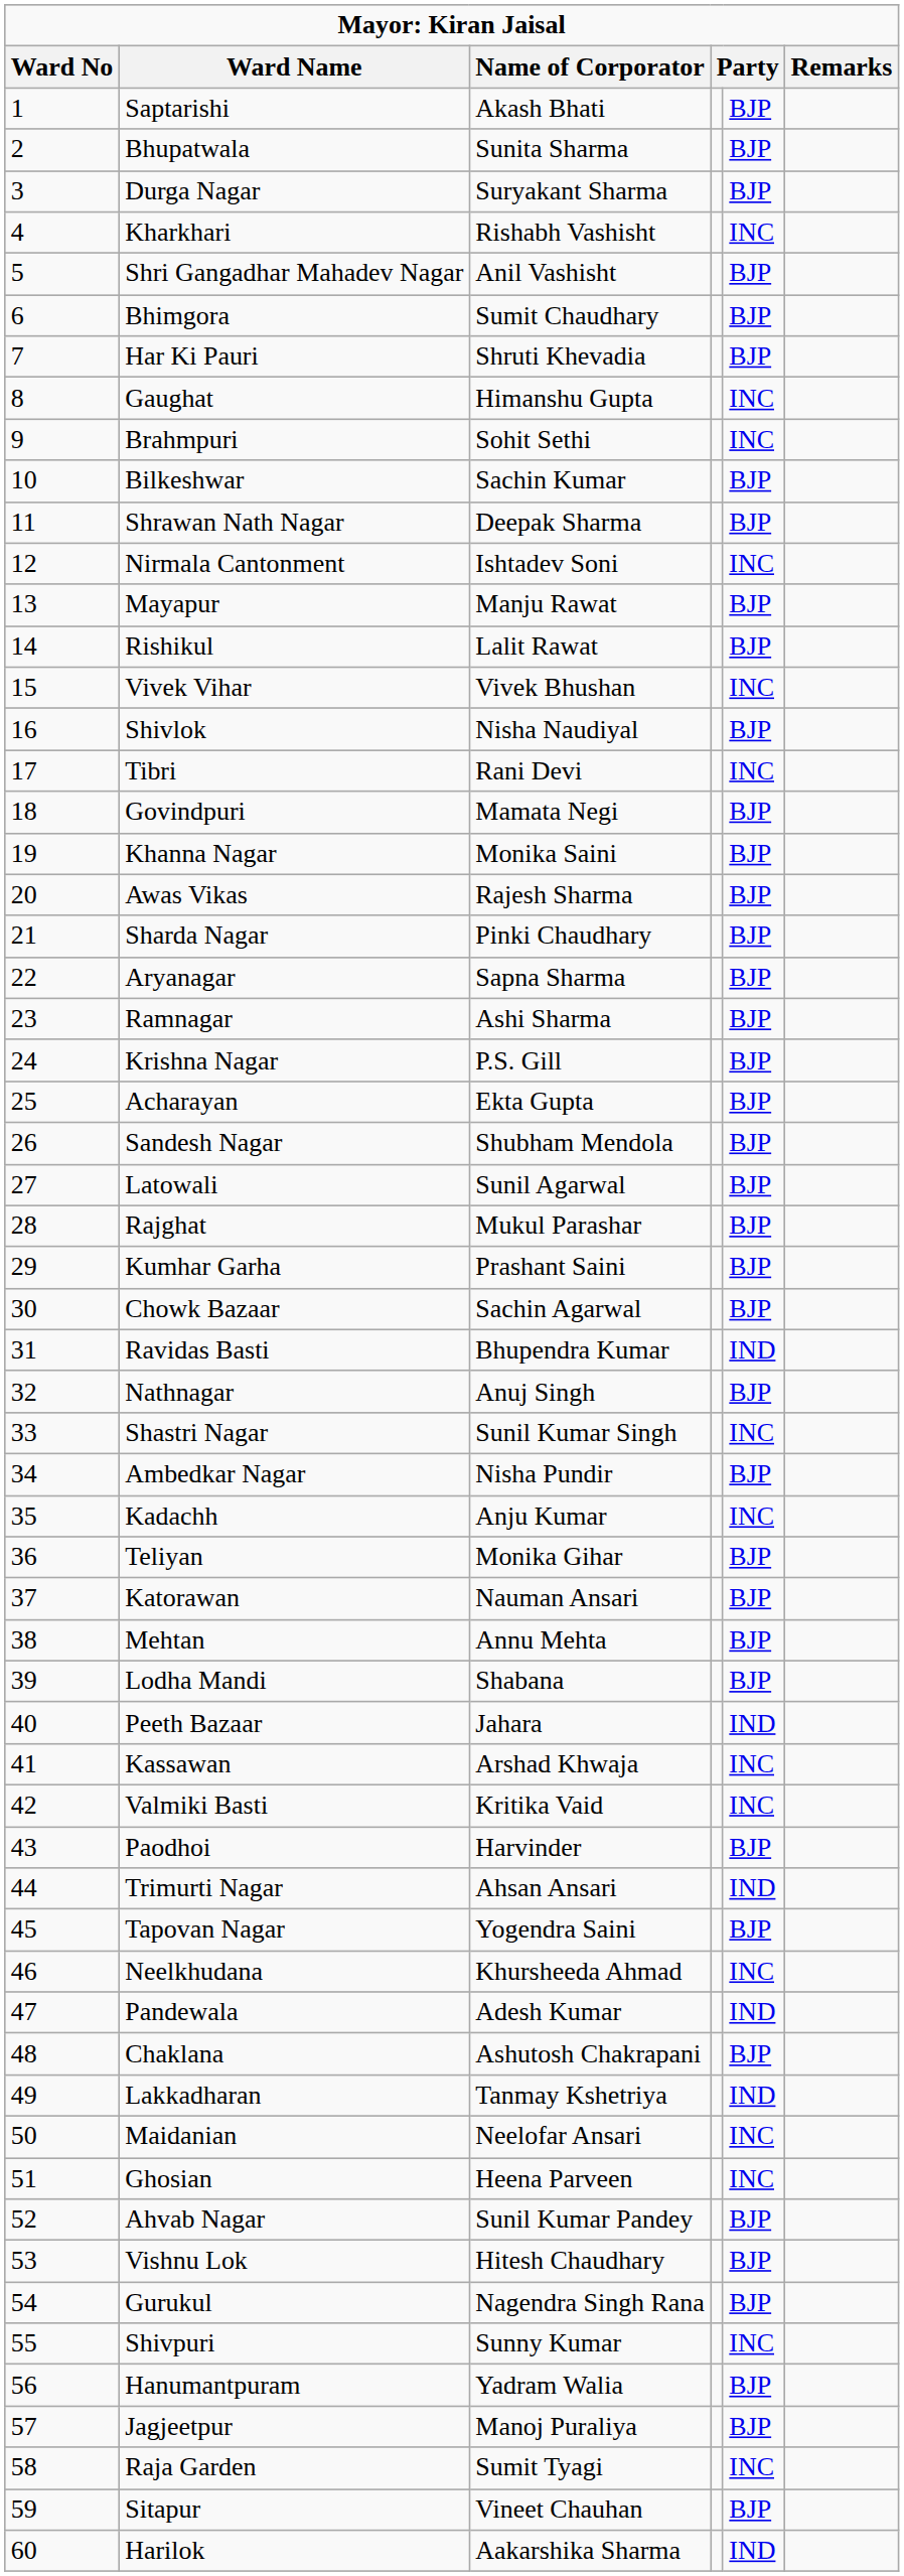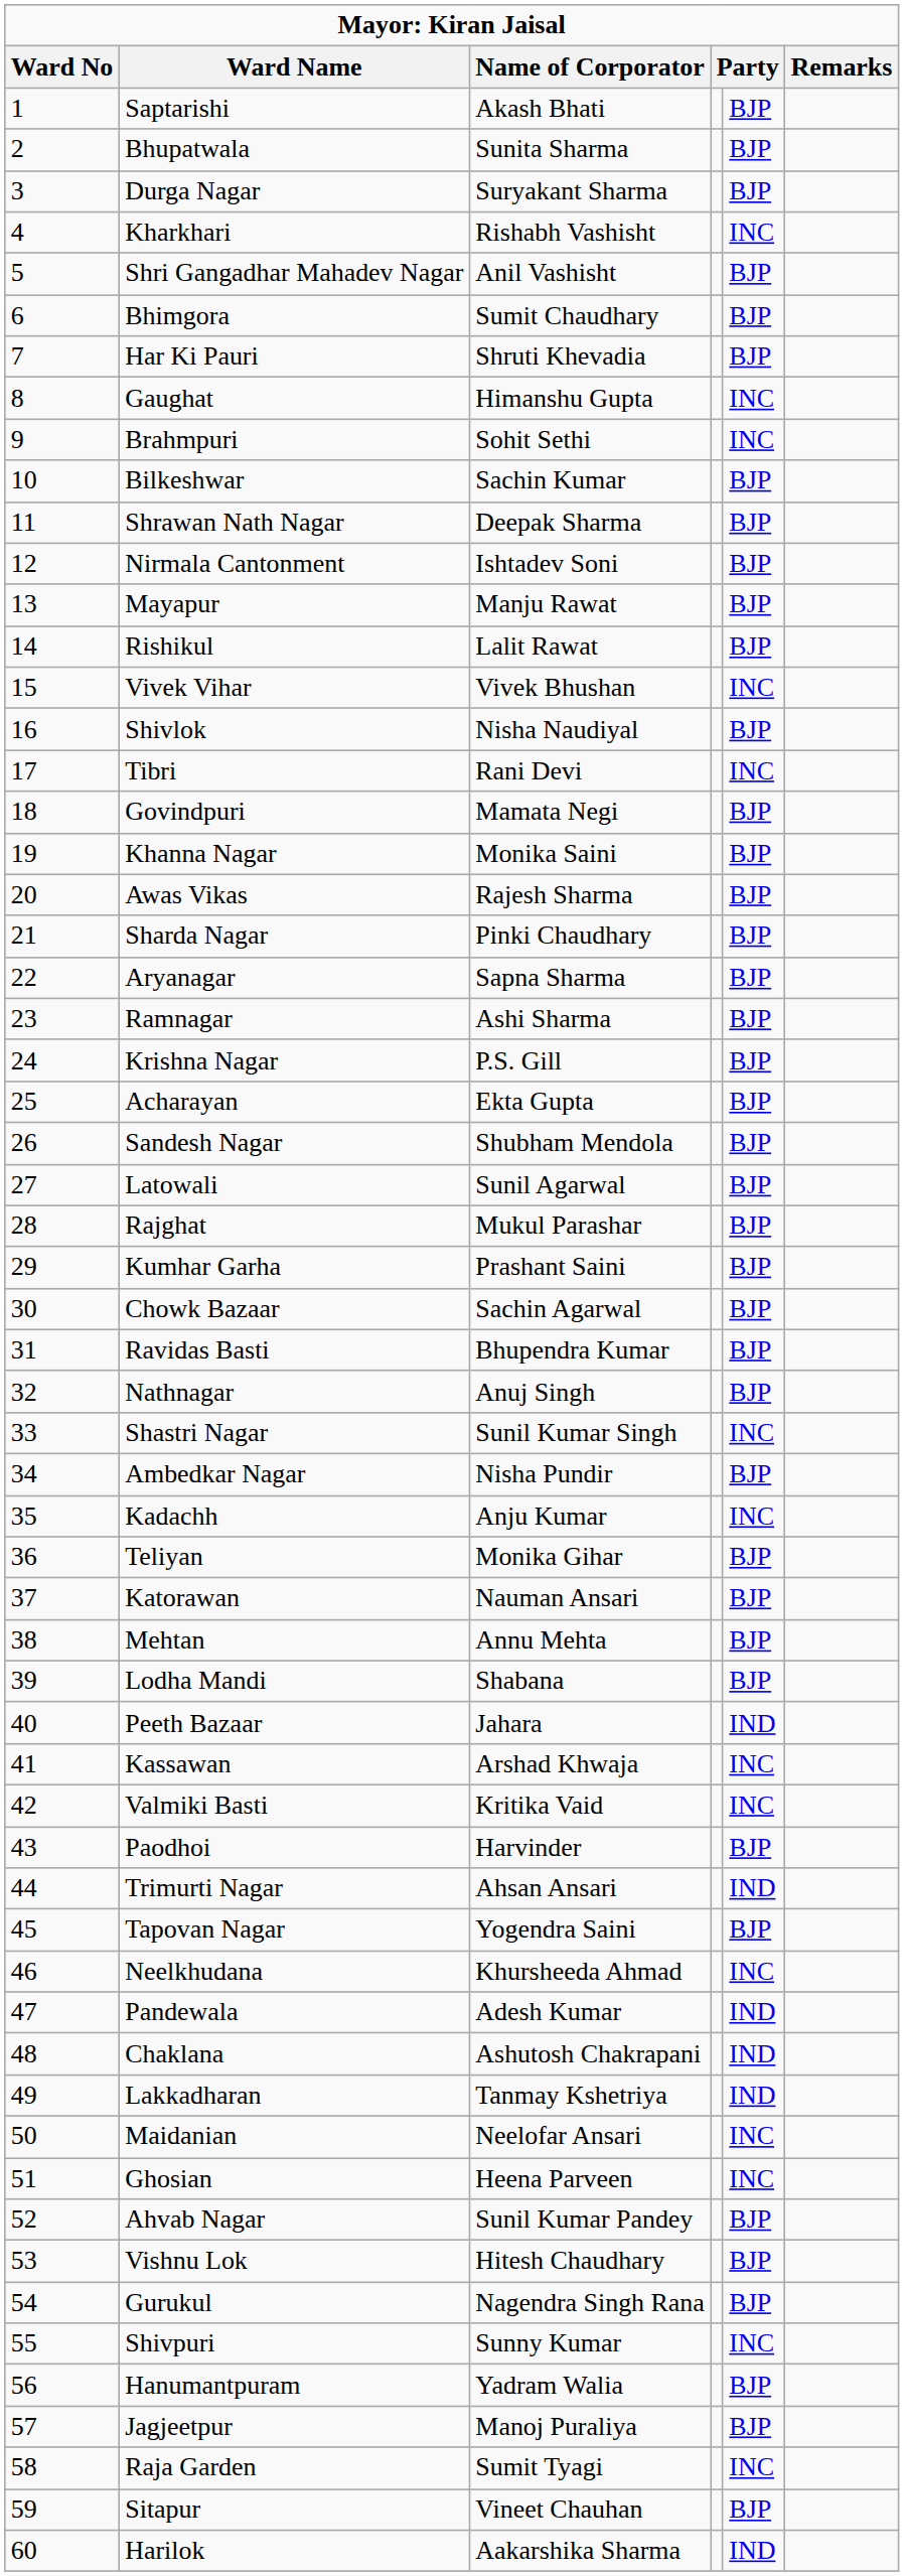Nirmala Cantonment | column 5: INC -> BJP
Ravidas Basti | column 5: IND -> BJP
Chaklana | column 5: BJP -> IND
